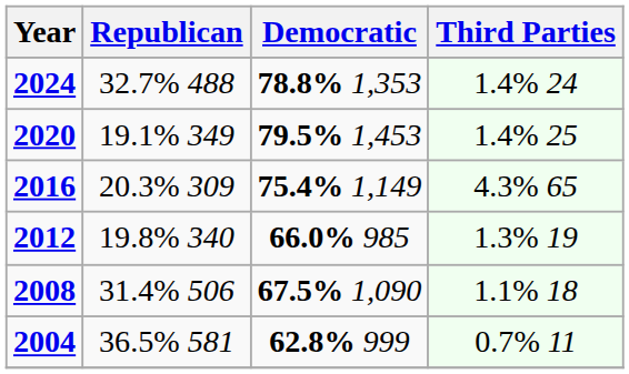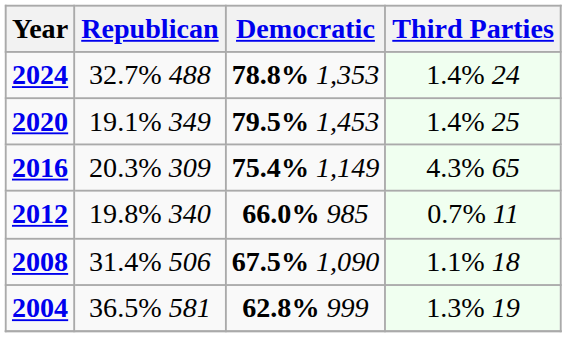2012 | Third Parties: 1.3% 19 -> 0.7% 11
2004 | Third Parties: 0.7% 11 -> 1.3% 19
